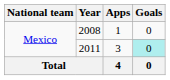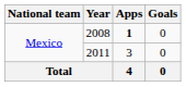2008 | Apps: normal -> bold
2011 | Goals: paleturquoise background -> no background
